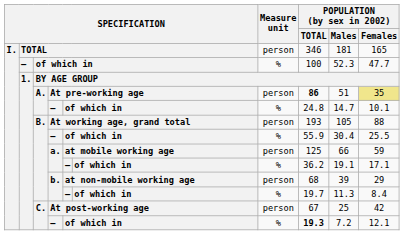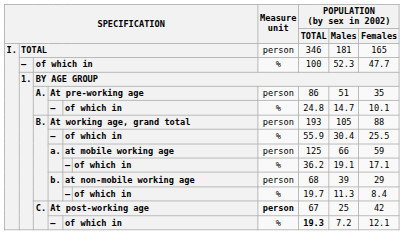At pre-working age | POPULATION (by sex in 2002) / TOTAL: bold -> normal
At pre-working age | POPULATION (by sex in 2002) / Females: khaki background -> no background
At post-working age | Measure unit: normal -> bold
